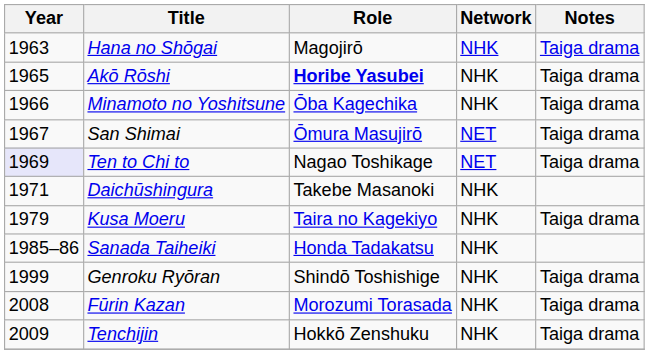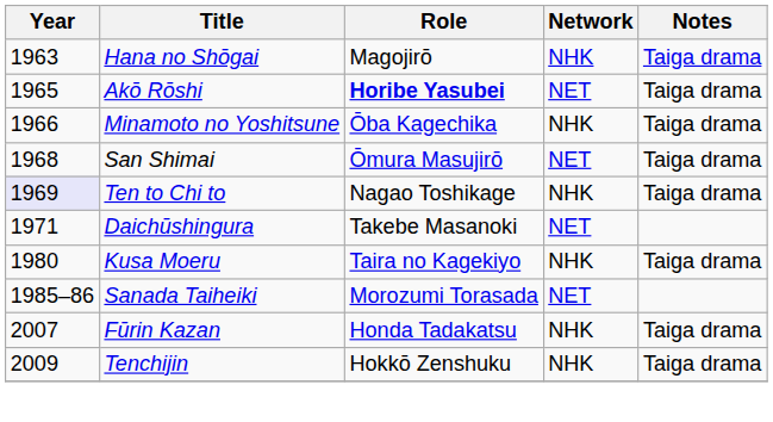Akō Rōshi | Network: NHK -> NET
San Shimai | Year: 1967 -> 1968
Ten to Chi to | Network: NET -> NHK
Daichūshingura | Network: NHK -> NET
Kusa Moeru | Year: 1979 -> 1980
Sanada Taiheiki | Role: Honda Tadakatsu -> Morozumi Torasada
Sanada Taiheiki | Network: NHK -> NET
- row: 1999 | Genroku Ryōran | Shindō Toshishige | NHK | Taiga drama
Fūrin Kazan | Year: 2008 -> 2007
Fūrin Kazan | Role: Morozumi Torasada -> Honda Tadakatsu
